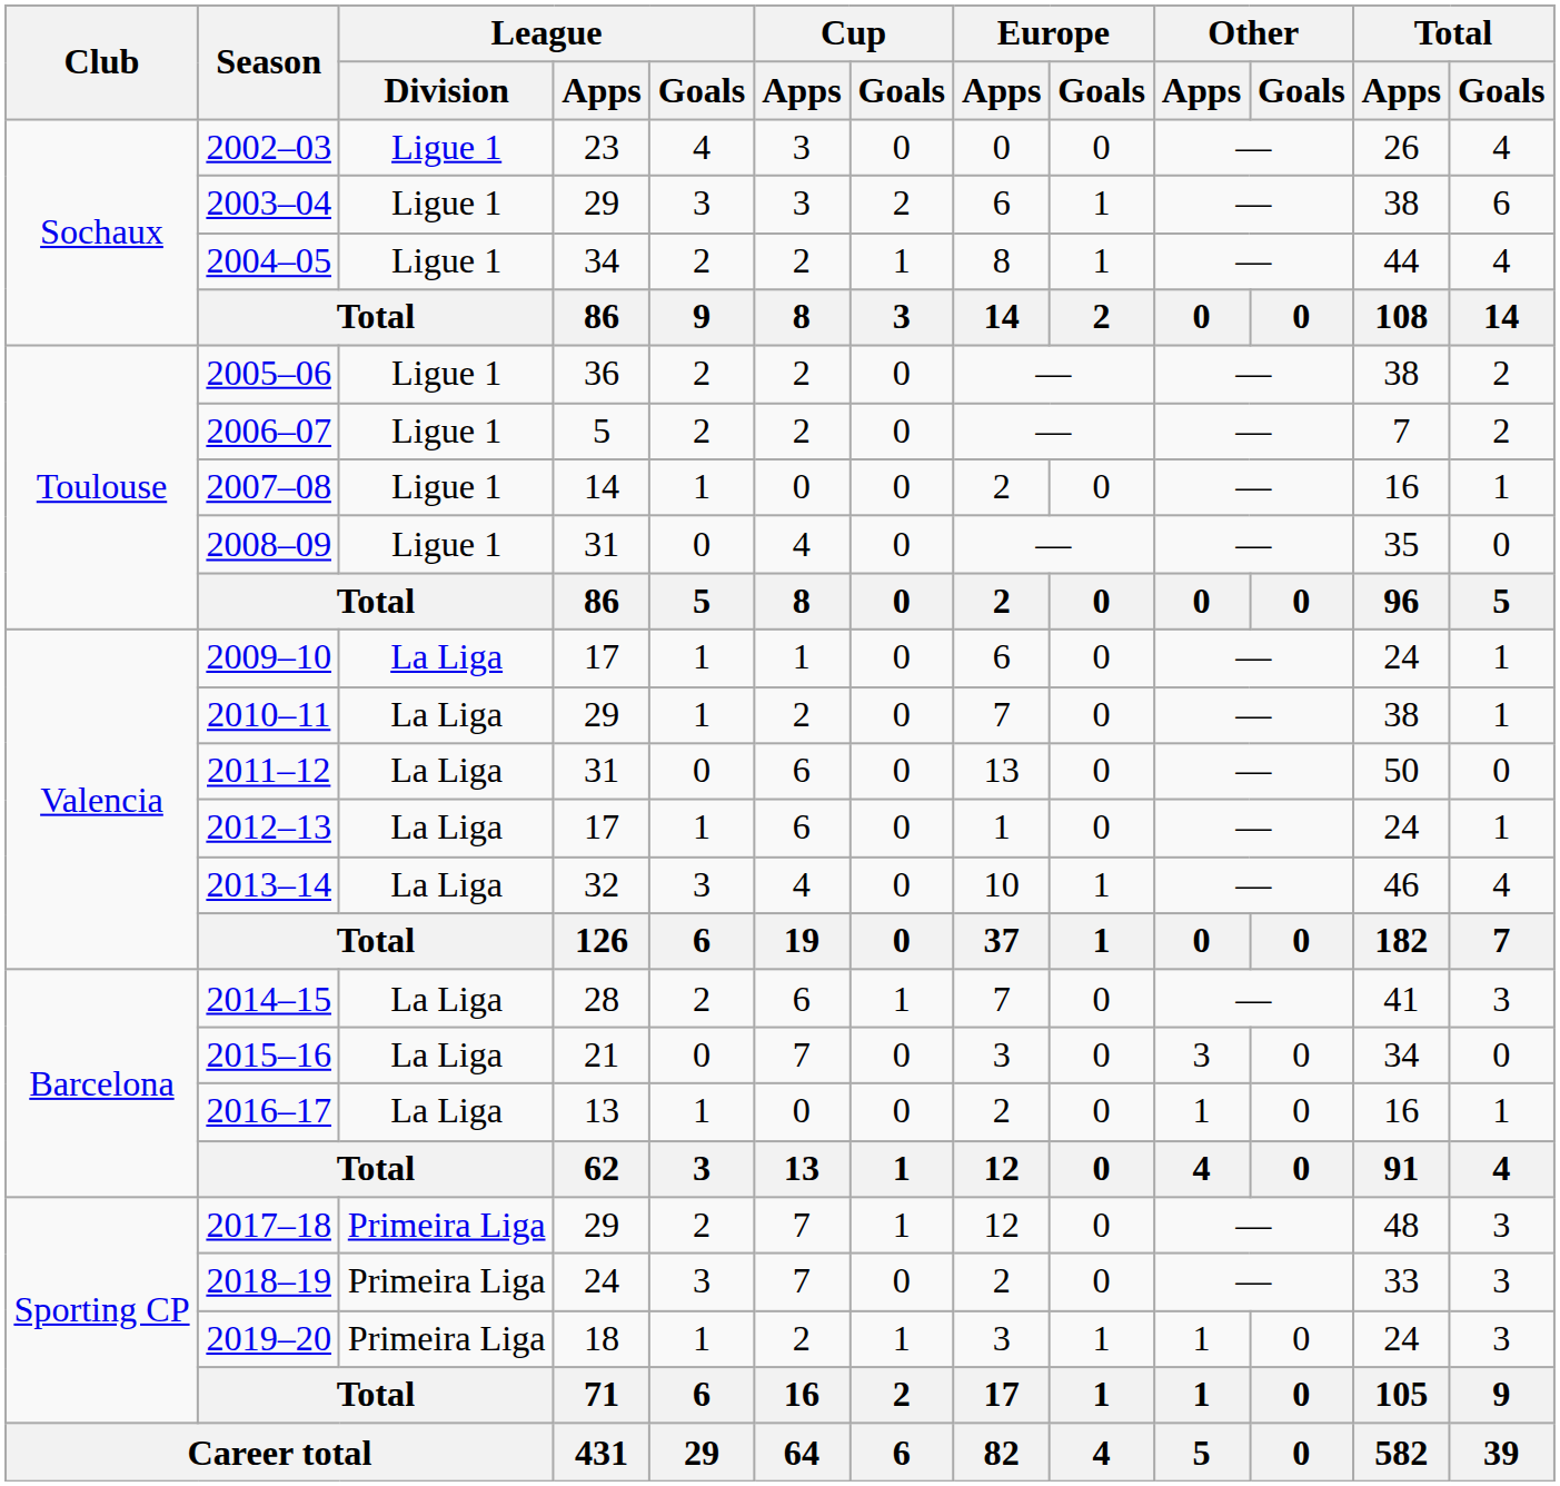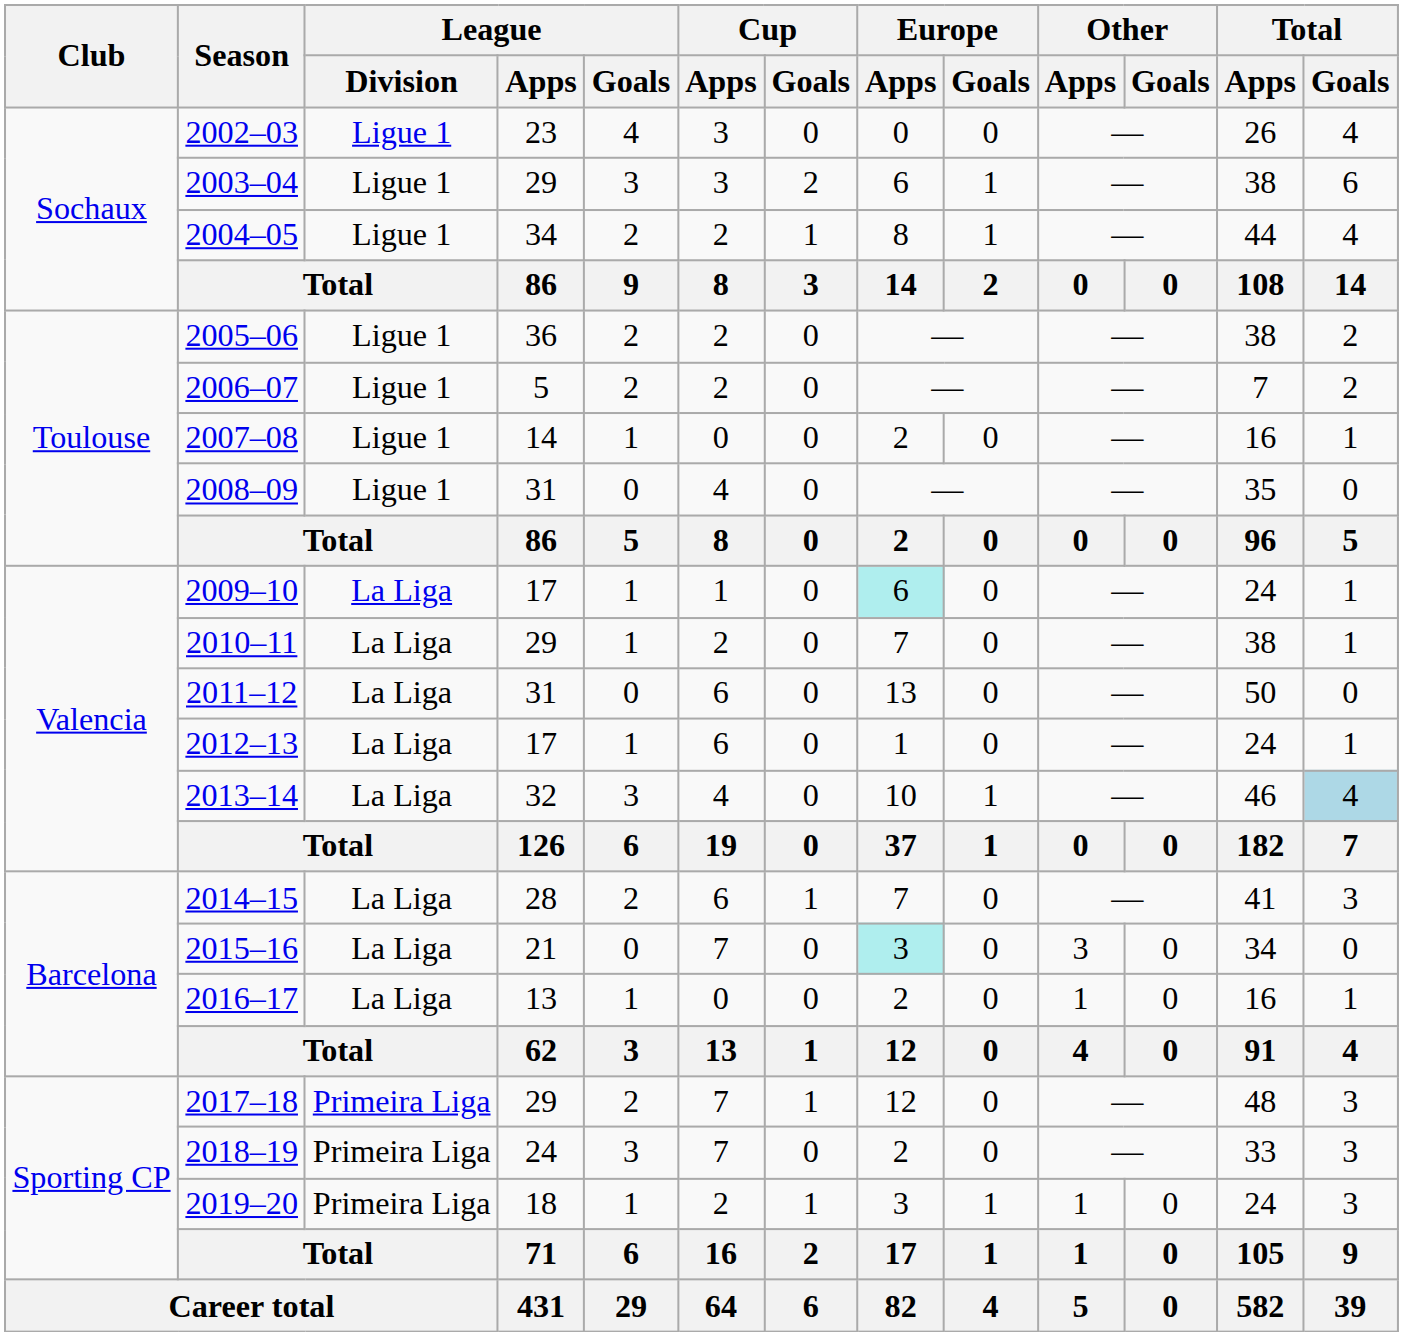2009–10 | Europe / Apps: no background -> paleturquoise background
2013–14 | Total / Goals: no background -> lightblue background
2015–16 | Europe / Apps: no background -> paleturquoise background
